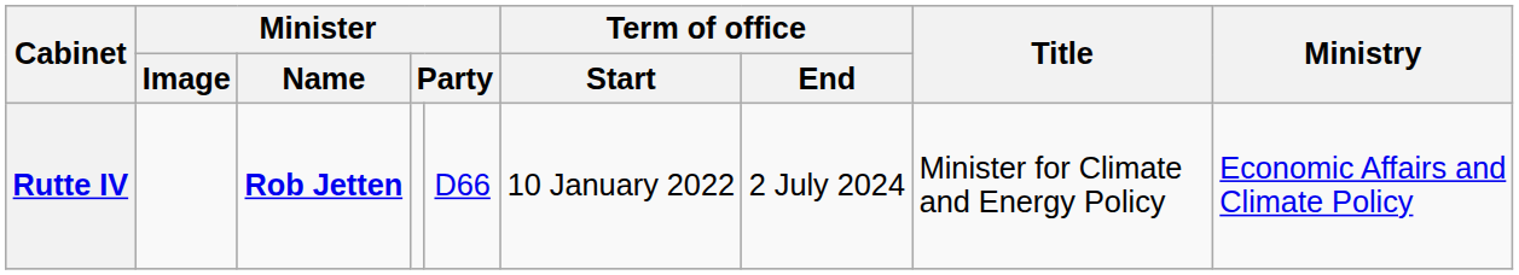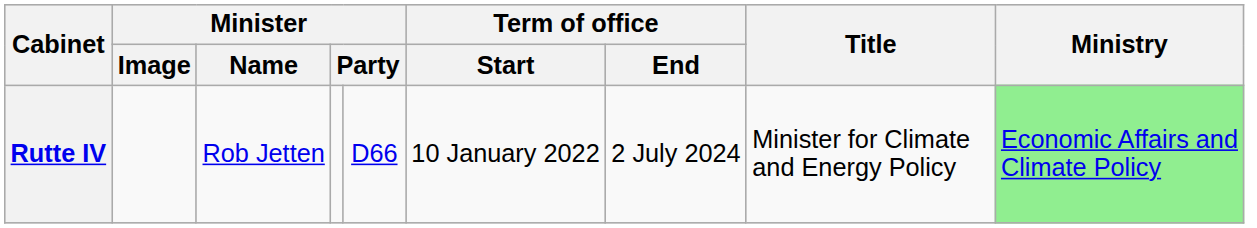Rutte IV | Minister / Name: bold -> normal
Rutte IV | Ministry: no background -> lightgreen background
